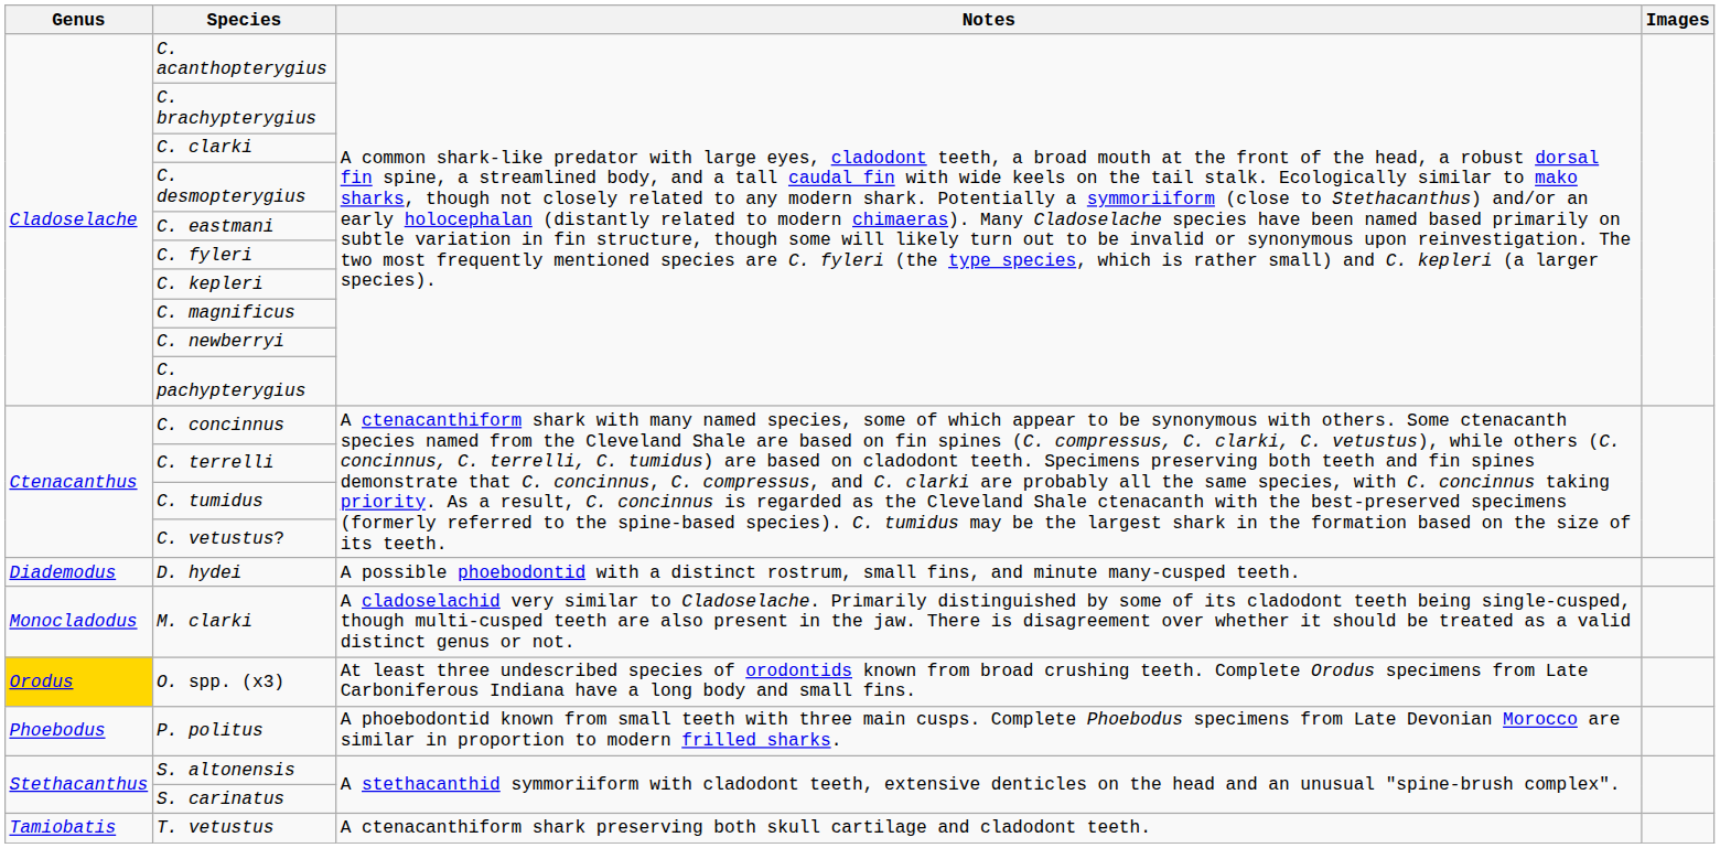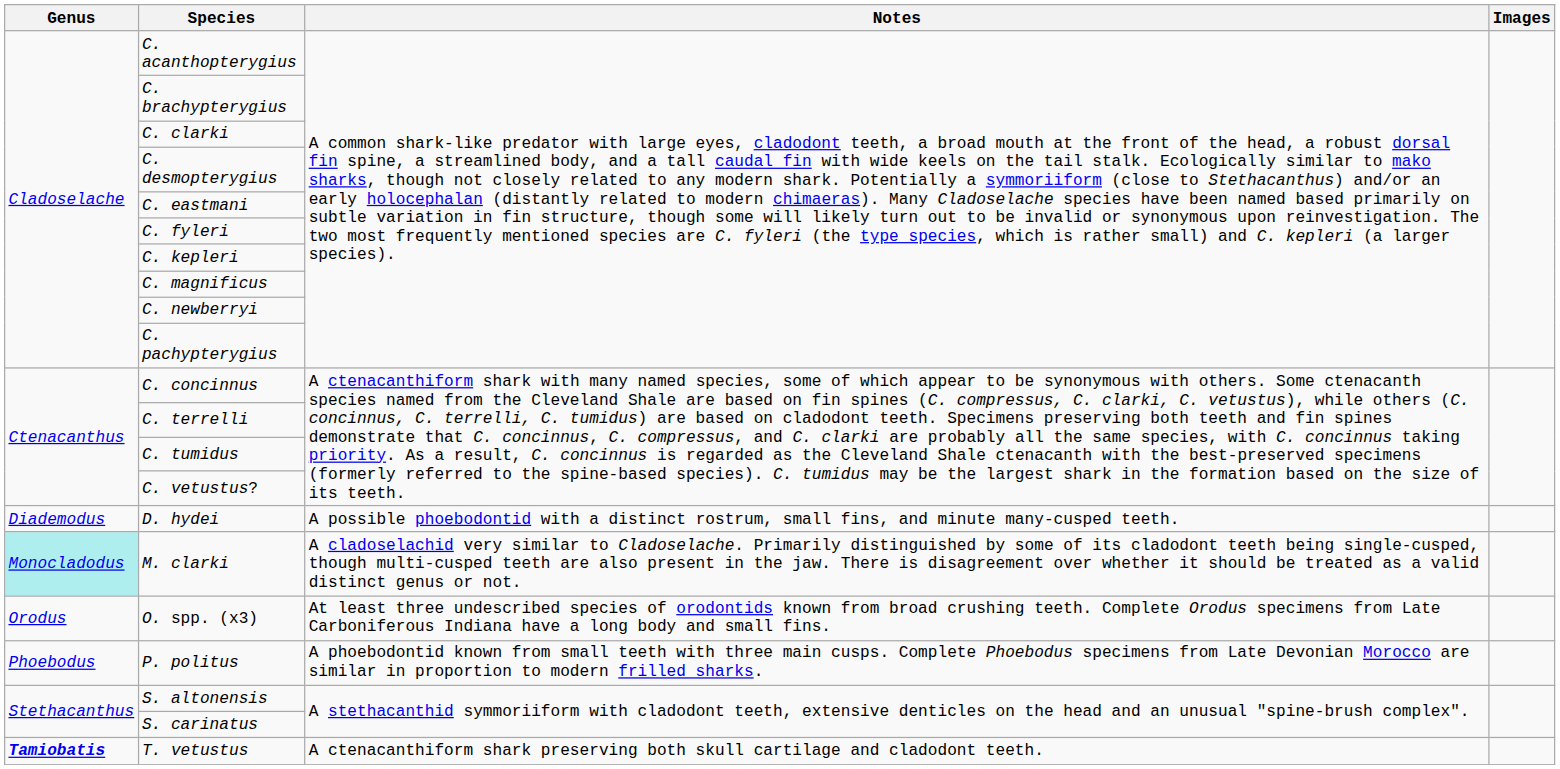M. clarki | Genus: no background -> paleturquoise background
O. spp. (x3) | Genus: gold background -> no background
T. vetustus | Genus: normal -> bold
